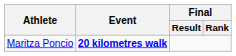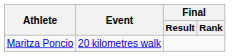Maritza Poncio | Event: bold -> normal
